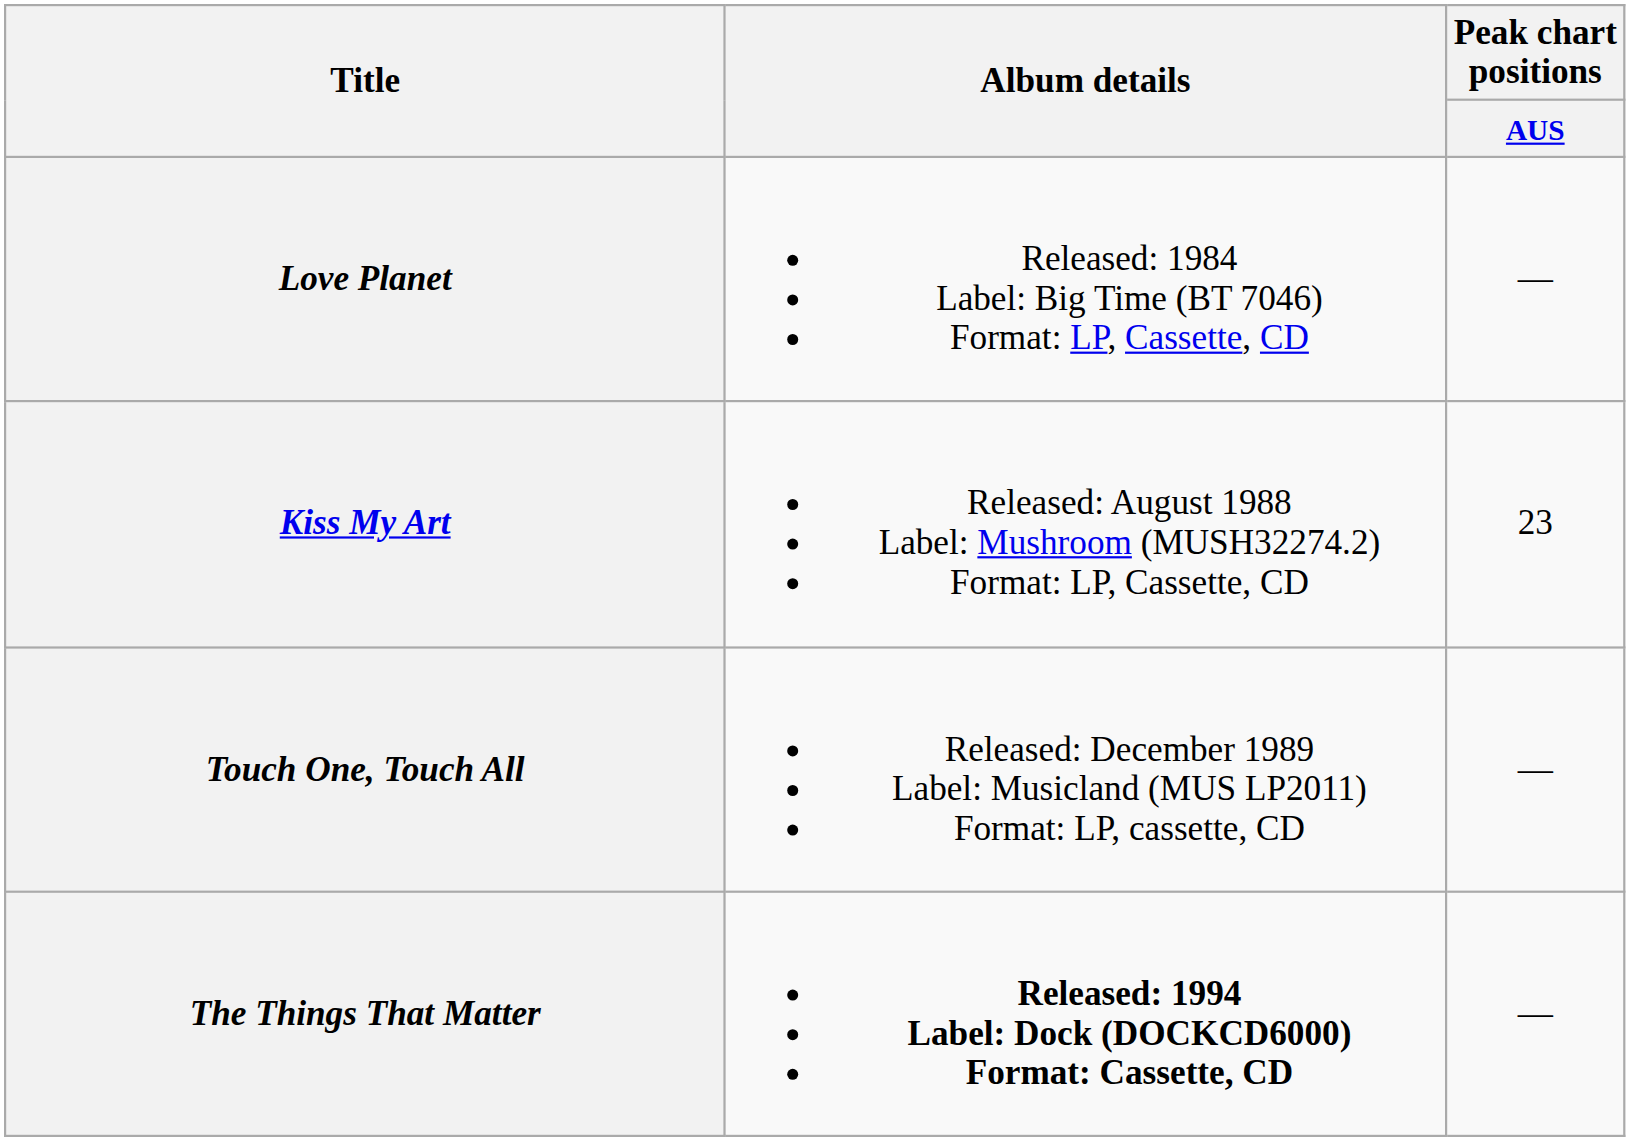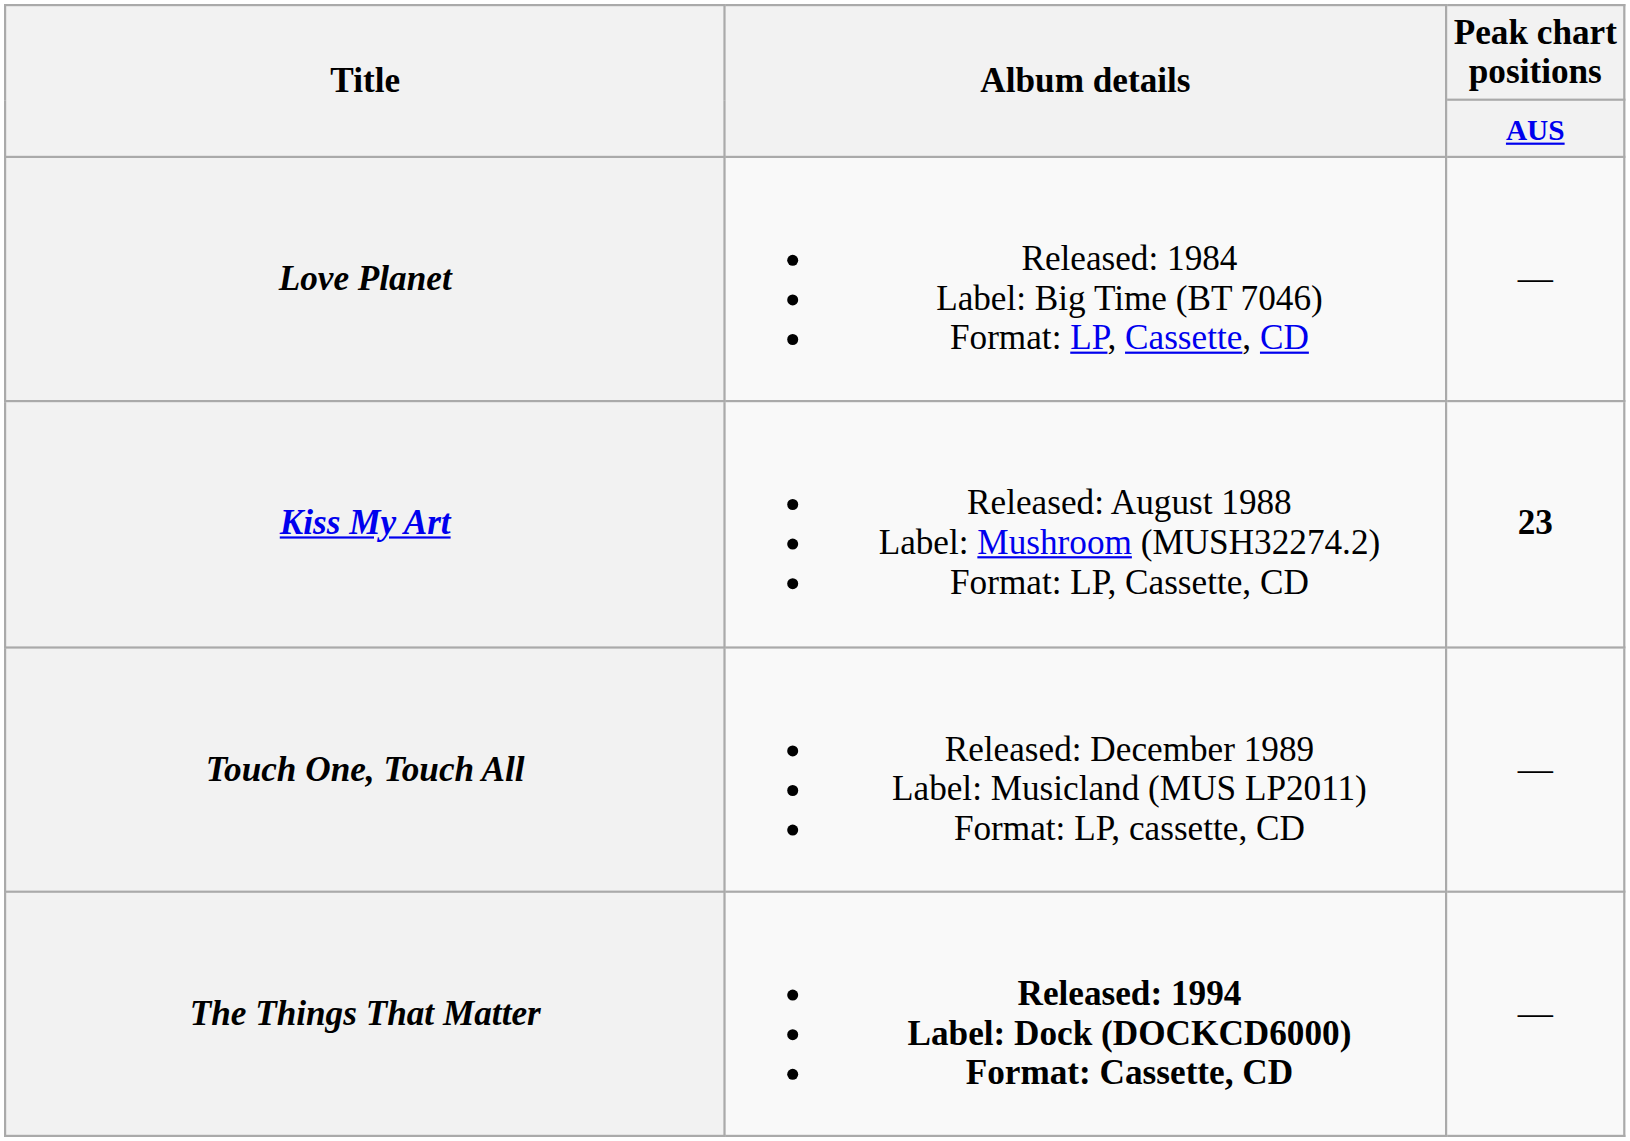Kiss My Art | Peak chart positions / AUS: normal -> bold
